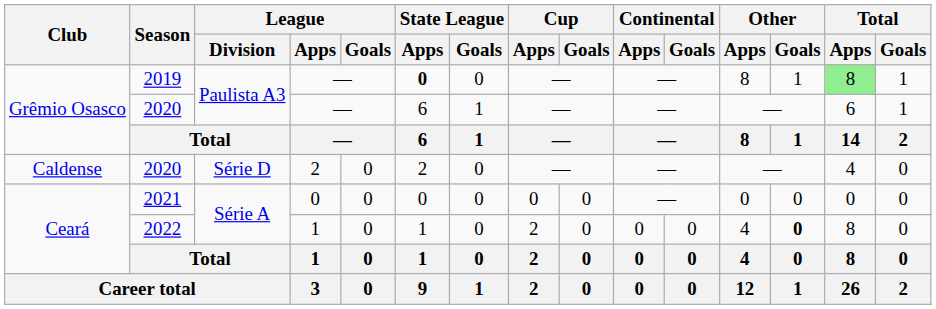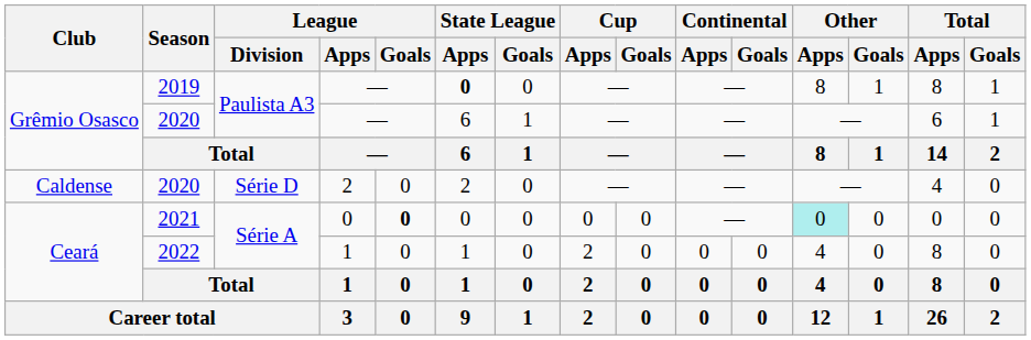2019 | Total / Apps: lightgreen background -> no background
2021 | League / Goals: normal -> bold
2021 | Other / Apps: no background -> paleturquoise background
2022 | Other / Goals: bold -> normal
